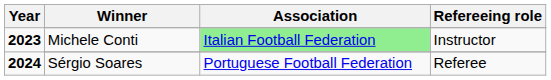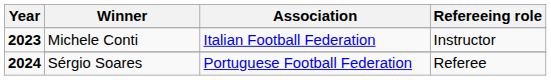Michele Conti | Association: lightgreen background -> no background
